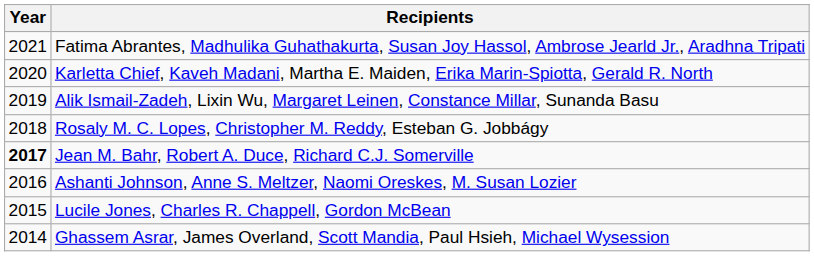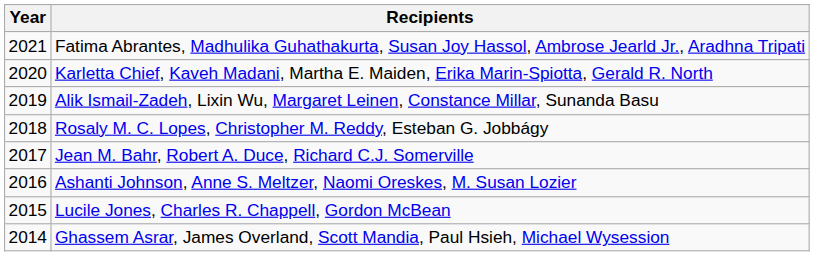Jean M. Bahr, Robert A. Duce, Richard C.J. Somerville | Year: bold -> normal
